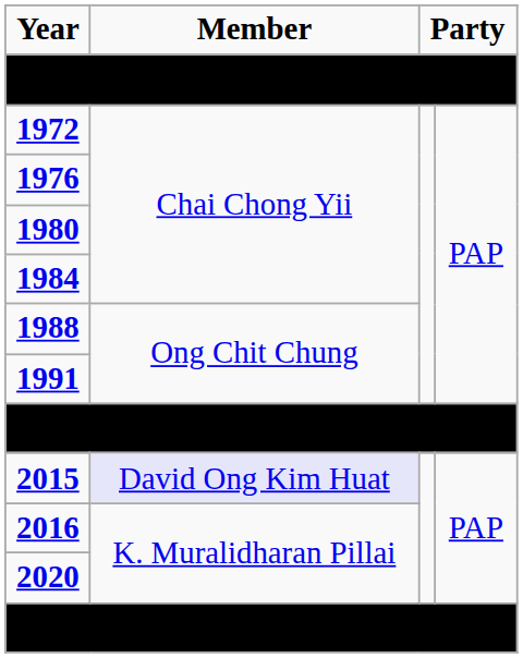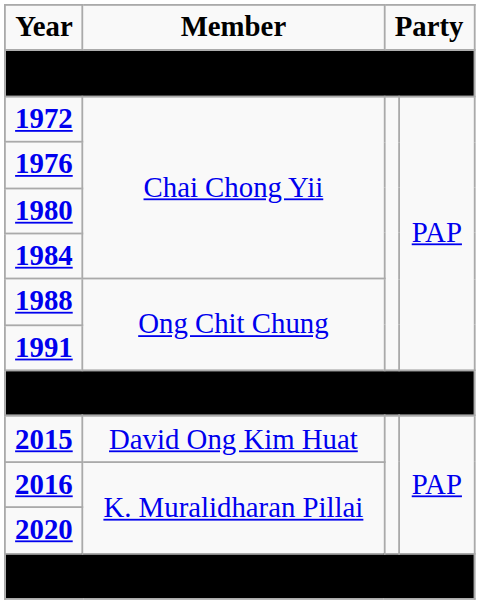2015 | Member: lavender background -> no background
